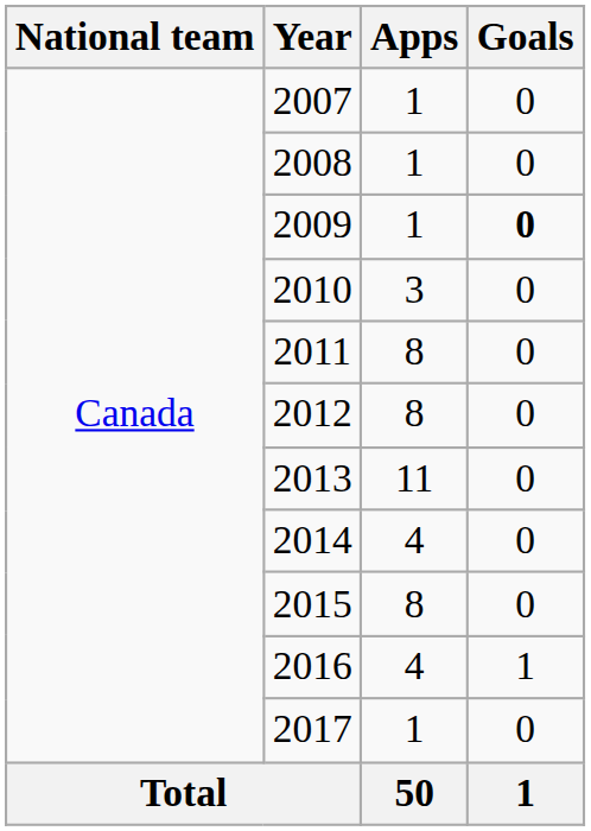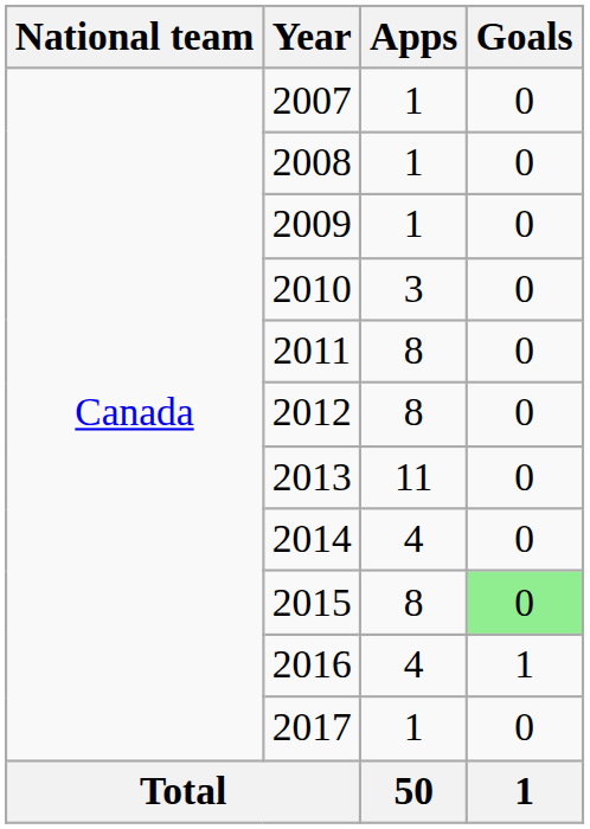2009 | Goals: bold -> normal
2015 | Goals: no background -> lightgreen background
